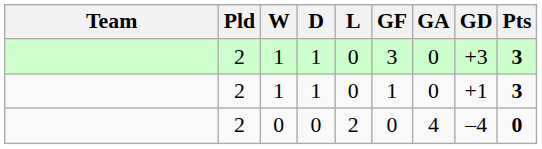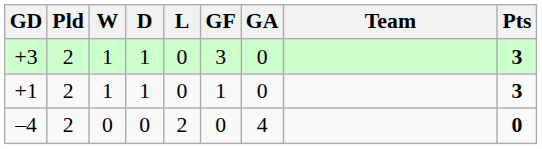columns swapped: Team <-> GD
